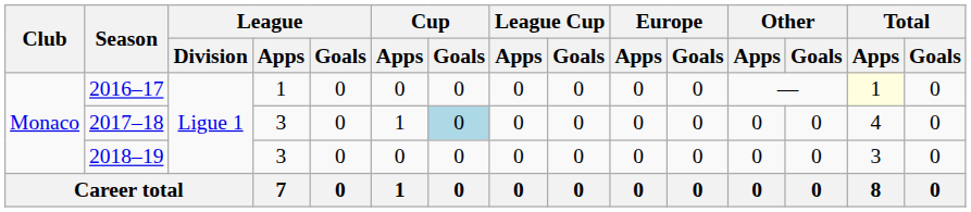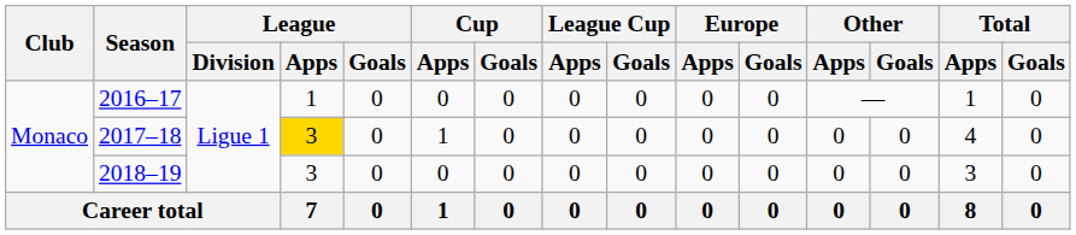2016–17 | Total / Apps: lightyellow background -> no background
2017–18 | League / Apps: no background -> gold background
2017–18 | Cup / Goals: lightblue background -> no background
